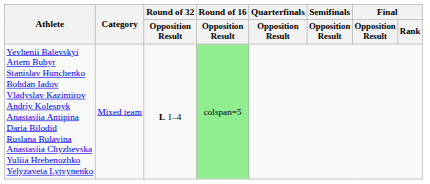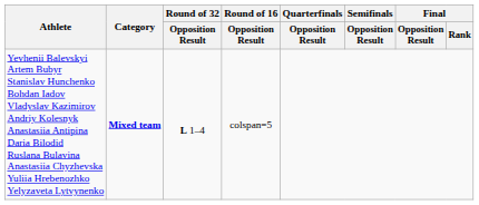row 3 | Category: normal -> bold
row 3 | Round of 16 / Opposition Result: lightgreen background -> no background
